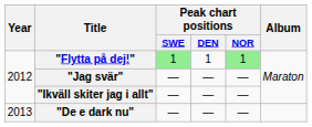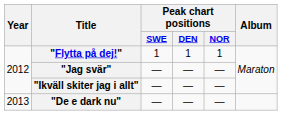"Flytta på dej!" | Peak chart positions / SWE: lightgreen background -> no background
"Flytta på dej!" | Peak chart positions / NOR: lightgreen background -> no background
